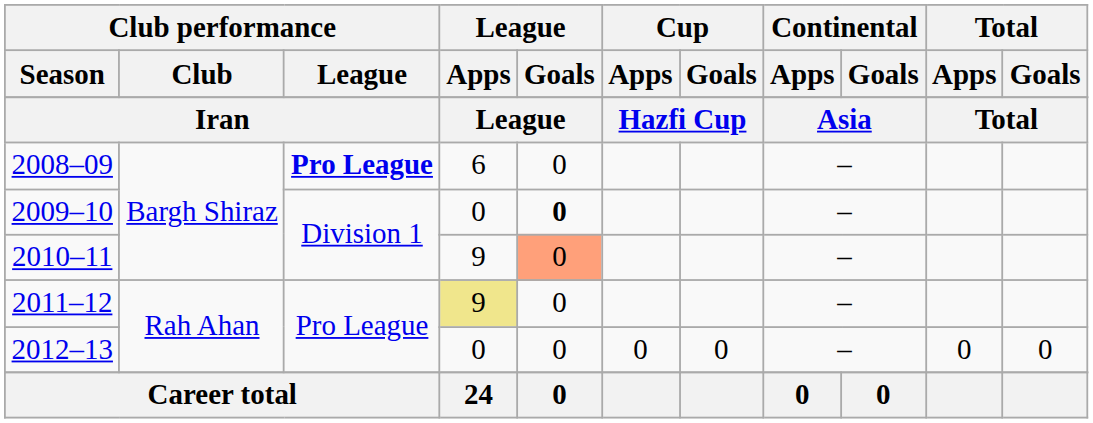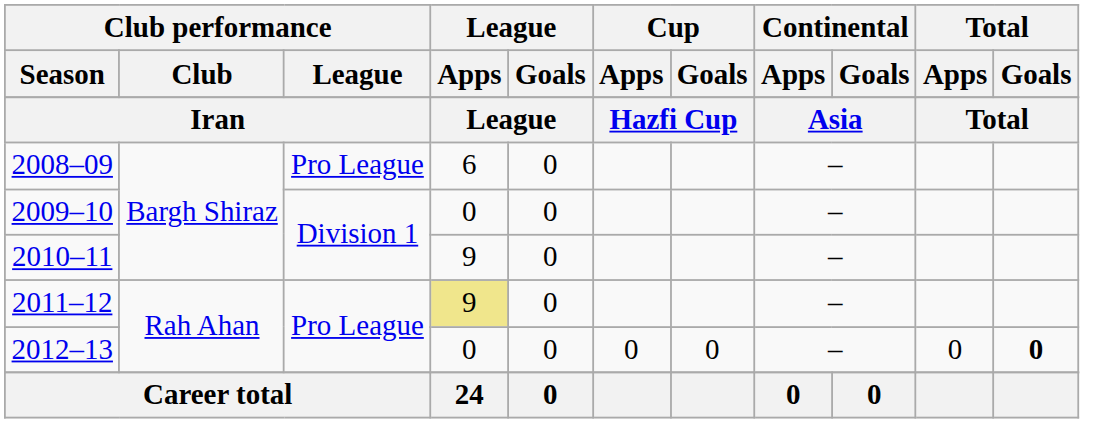2008–09 | Club performance / League: bold -> normal
2009–10 | League / Goals: bold -> normal
2010–11 | League / Goals: lightsalmon background -> no background
2012–13 | Total / Goals: normal -> bold
